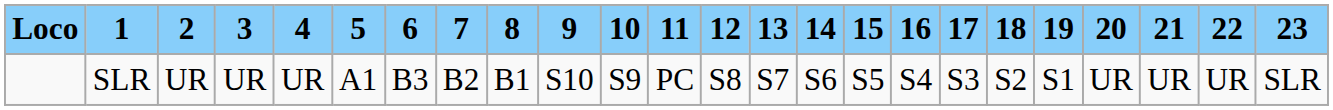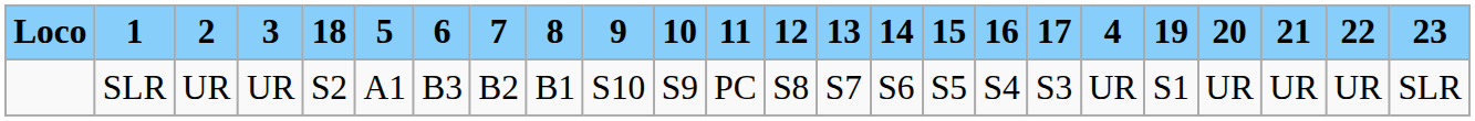columns swapped: 4 <-> 18
